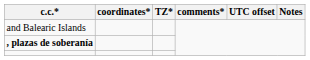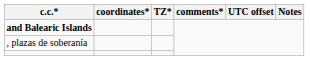and Balearic Islands | c.c.*: normal -> bold
, plazas de soberanía | c.c.*: bold -> normal
